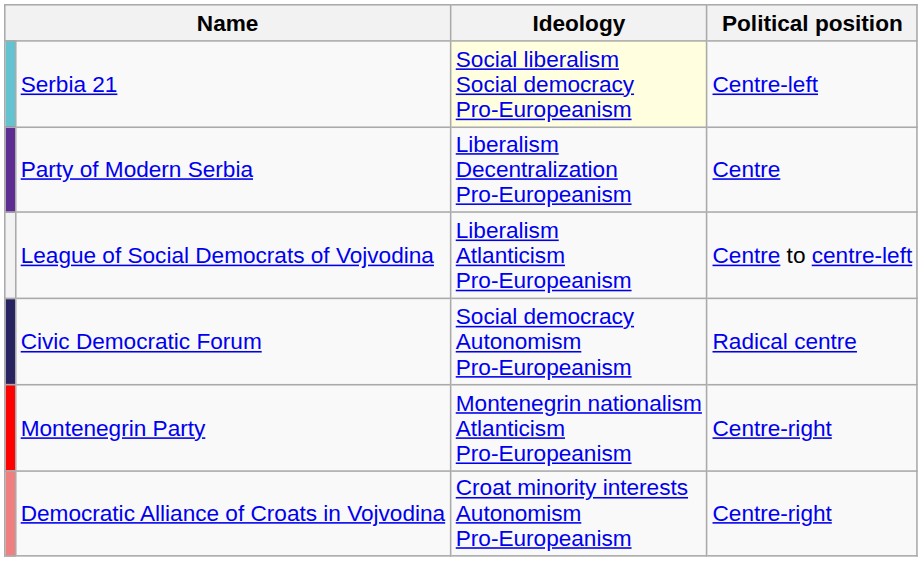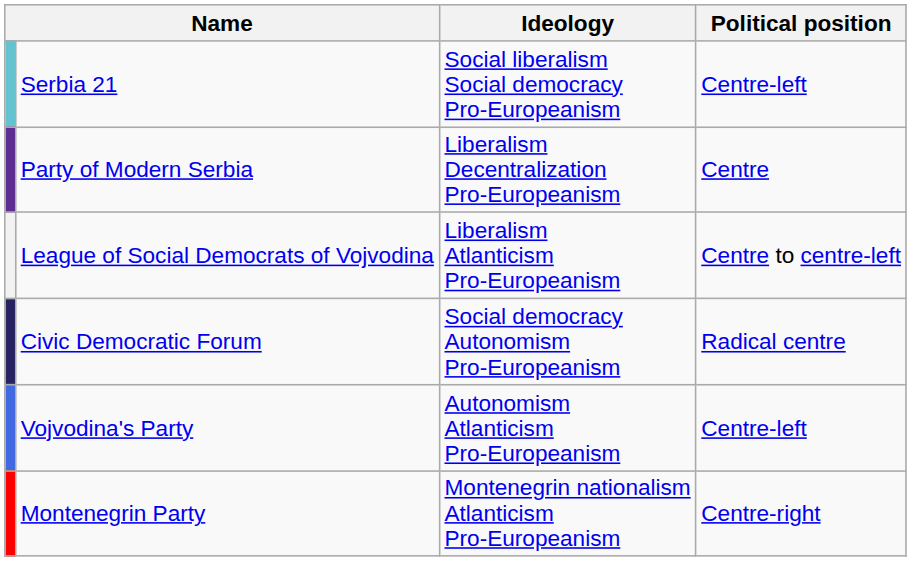Serbia 21 | Ideology: lightyellow background -> no background
+ row: Vojvodina's Party | Autonomism Atlanticism Pro-Europeanism | Centre-left
- row: Democratic Alliance of Croats in Vojvodina | Croat minority interests Autonomism Pro-Europeanism | Centre-right
